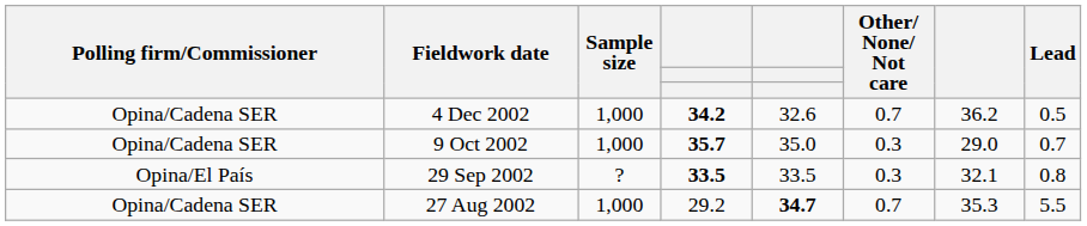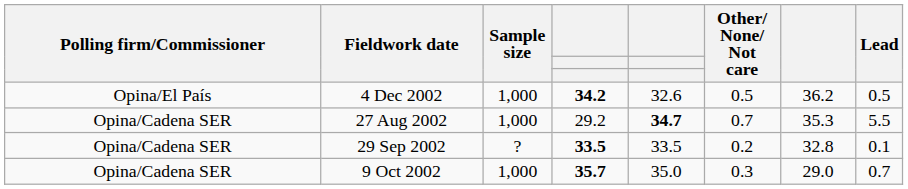4 Dec 2002 | Polling firm/Commissioner: Opina/Cadena SER -> Opina/El País
4 Dec 2002 | Other/ None/ Not care: 0.7 -> 0.5
rows swapped: 9 Oct 2002 <-> 27 Aug 2002
29 Sep 2002 | Polling firm/Commissioner: Opina/El País -> Opina/Cadena SER
29 Sep 2002 | Other/ None/ Not care: 0.3 -> 0.2
29 Sep 2002 | column 7: 32.1 -> 32.8
29 Sep 2002 | Lead: 0.8 -> 0.1
